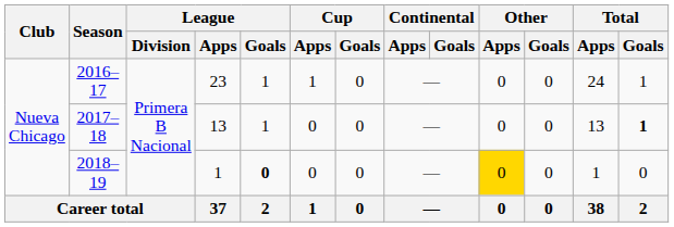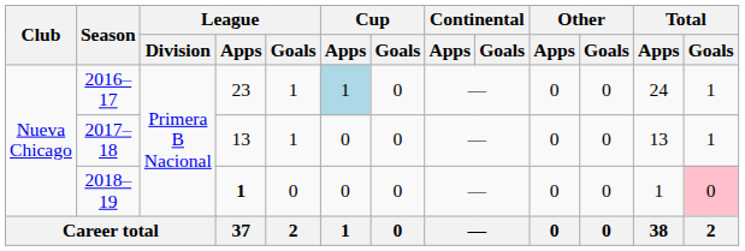2016–17 | Cup / Apps: no background -> lightblue background
2017–18 | Total / Goals: bold -> normal
2018–19 | League / Apps: normal -> bold
2018–19 | League / Goals: bold -> normal
2018–19 | Other / Apps: gold background -> no background
2018–19 | Total / Goals: no background -> pink background
